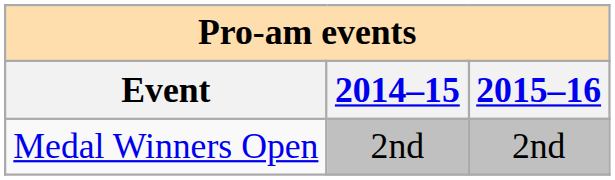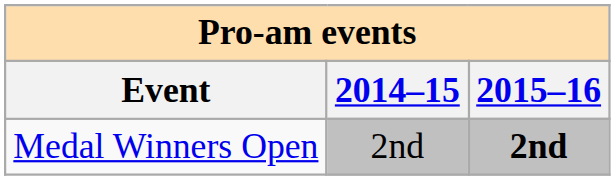Medal Winners Open | 2015–16: normal -> bold
